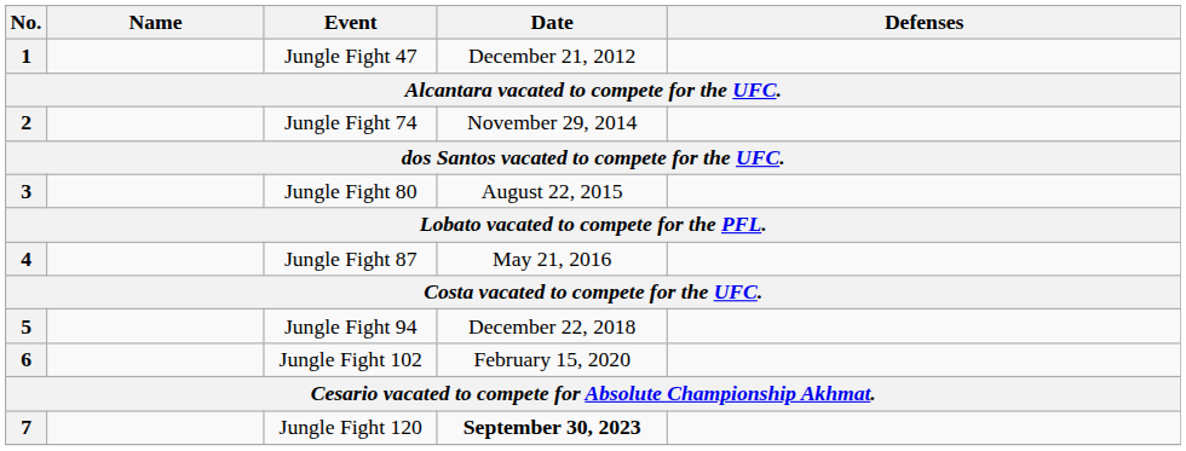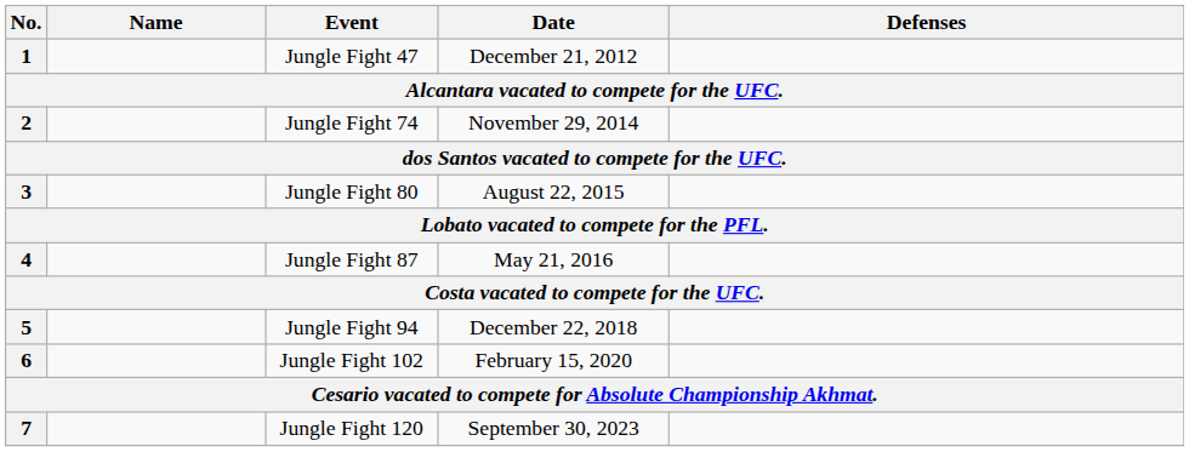7 | Date: bold -> normal
